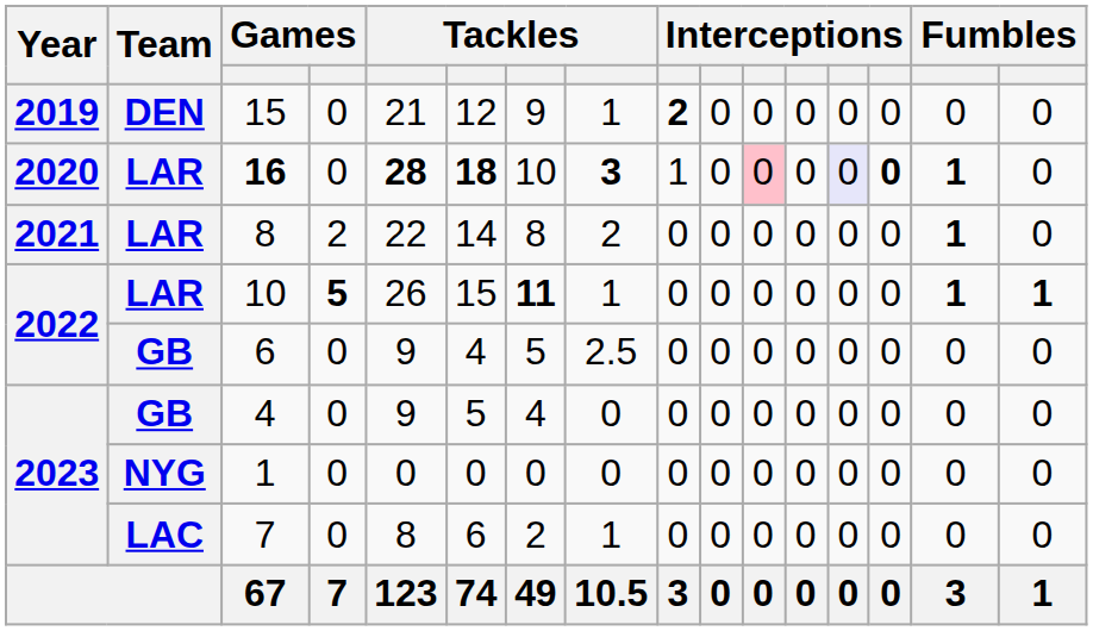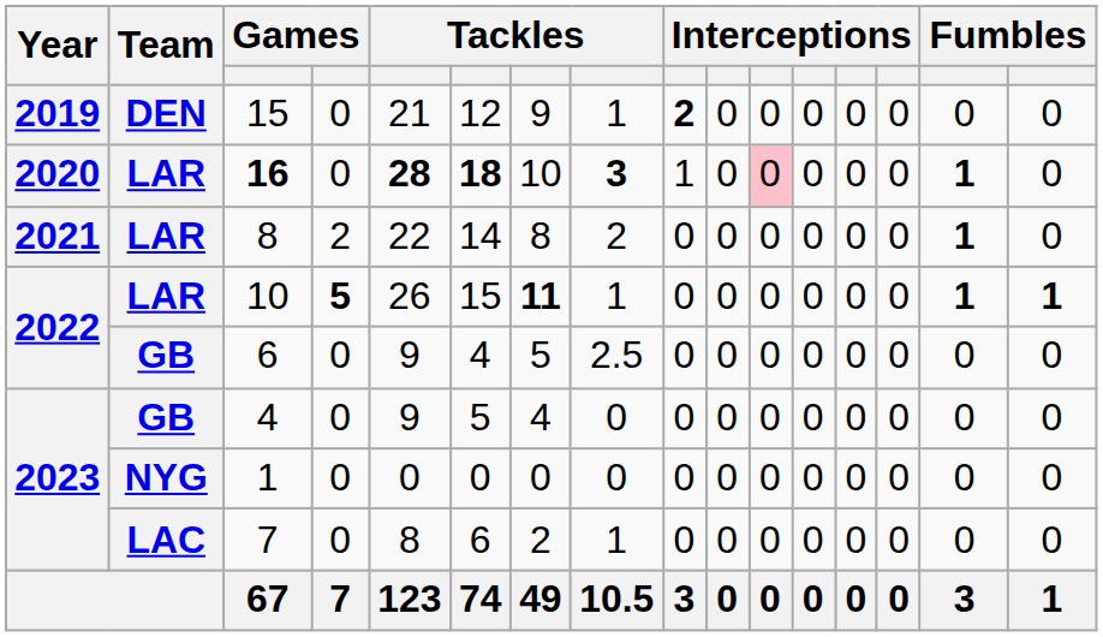16 | column 13: lavender background -> no background
16 | column 14: bold -> normal
